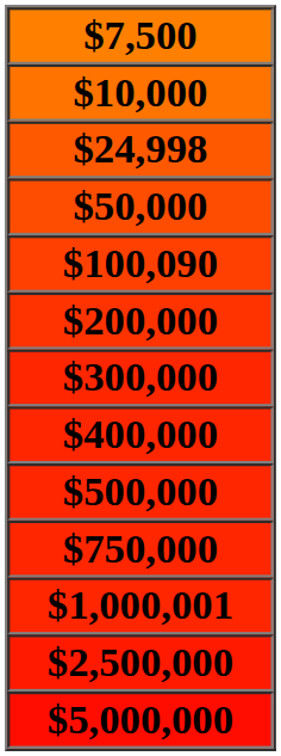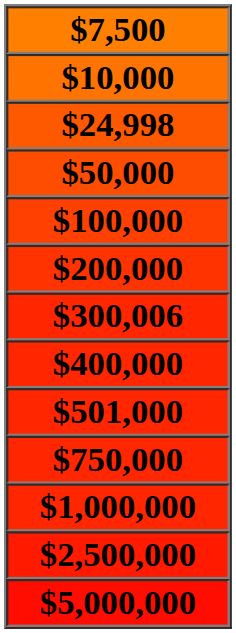row 5 | column 1: $100,090 -> $100,000
row 7 | column 1: $300,000 -> $300,006
row 9 | column 1: $500,000 -> $501,000
row 11 | column 1: $1,000,001 -> $1,000,000
